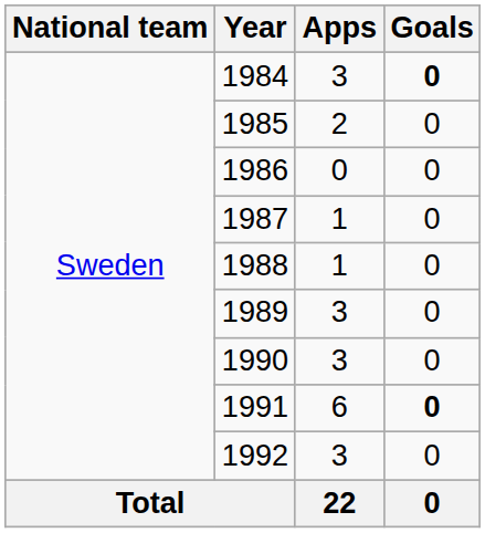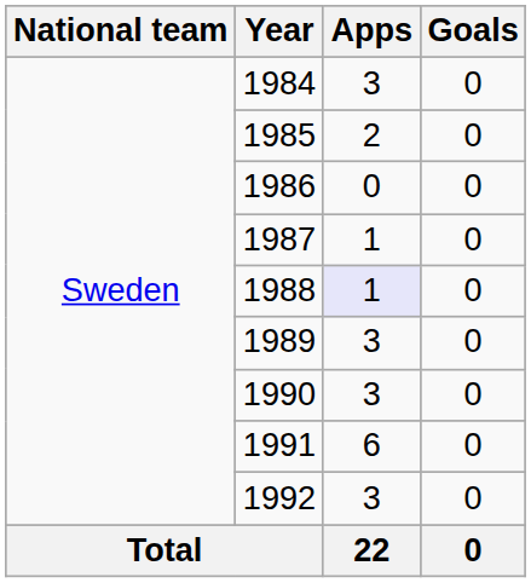1984 | Goals: bold -> normal
1988 | Apps: no background -> lavender background
1991 | Goals: bold -> normal
